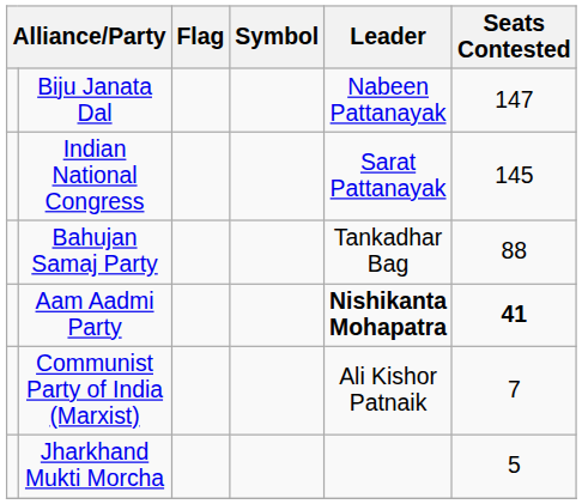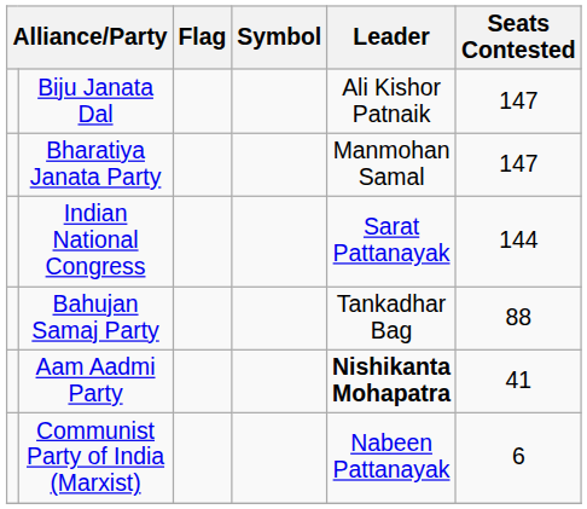Biju Janata Dal | Leader: Nabeen Pattanayak -> Ali Kishor Patnaik
+ row: Bharatiya Janata Party | Manmohan Samal | 147
Indian National Congress | Seats Contested: 145 -> 144
Aam Aadmi Party | Seats Contested: bold -> normal
Communist Party of India (Marxist) | Leader: Ali Kishor Patnaik -> Nabeen Pattanayak
Communist Party of India (Marxist) | Seats Contested: 7 -> 6
- row: Jharkhand Mukti Morcha | 5
